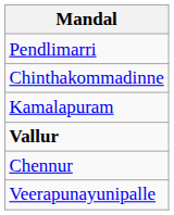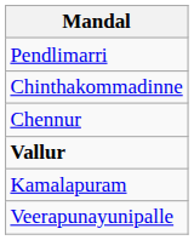row 4 | column 1: Kamalapuram -> Chennur
row 6 | column 1: Chennur -> Kamalapuram
